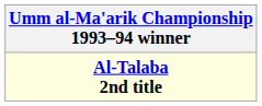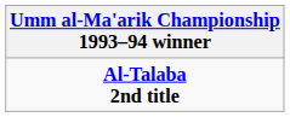row 2 | column 1: lightyellow background -> no background
